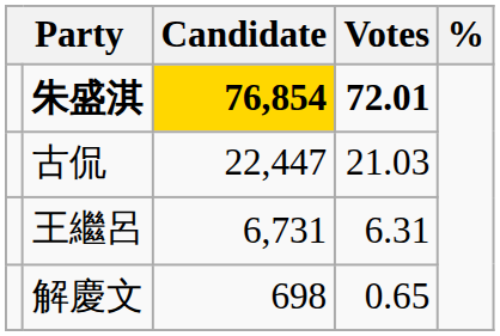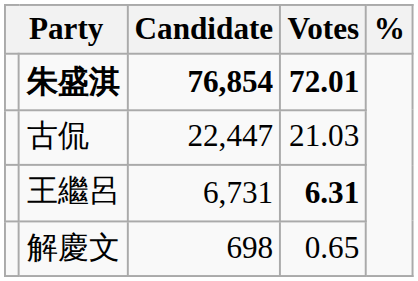朱盛淇 | Candidate: gold background -> no background
王繼呂 | Votes: normal -> bold
